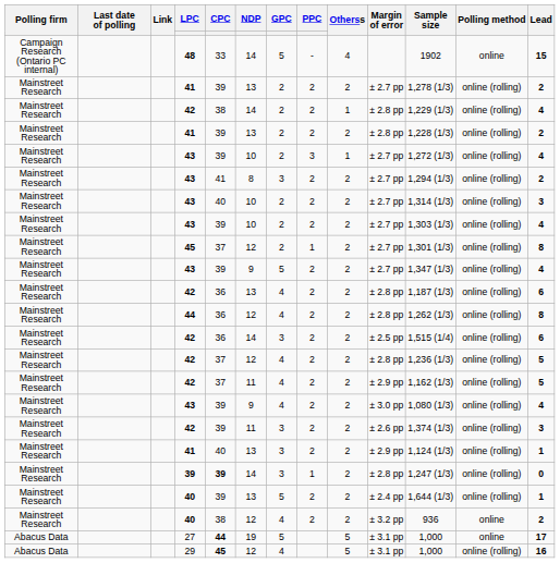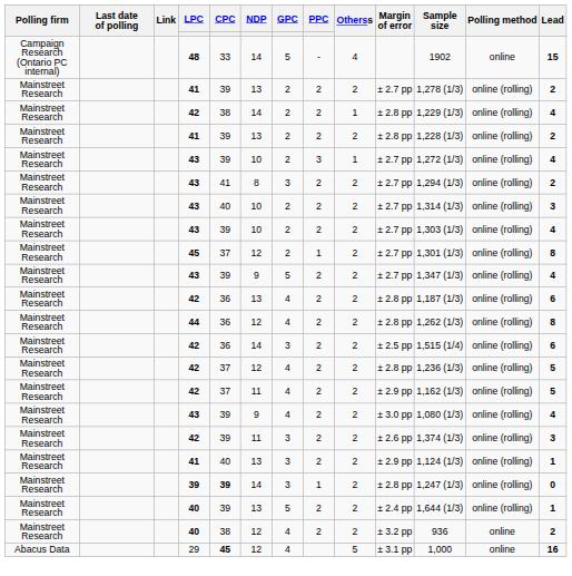- row: Abacus Data | 27 | 44 | 19 | 5 | 5 | ± 3.1 pp | 1,000 | online | 17
29 | Polling method: online (rolling) -> online
